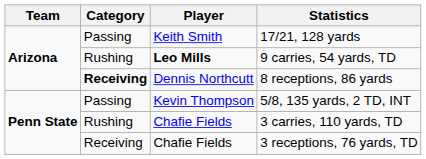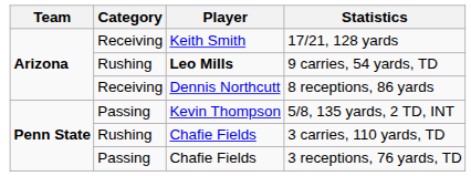17/21, 128 yards | Category: Passing -> Receiving
8 receptions, 86 yards | Category: bold -> normal
3 receptions, 76 yards, TD | Category: Receiving -> Passing
